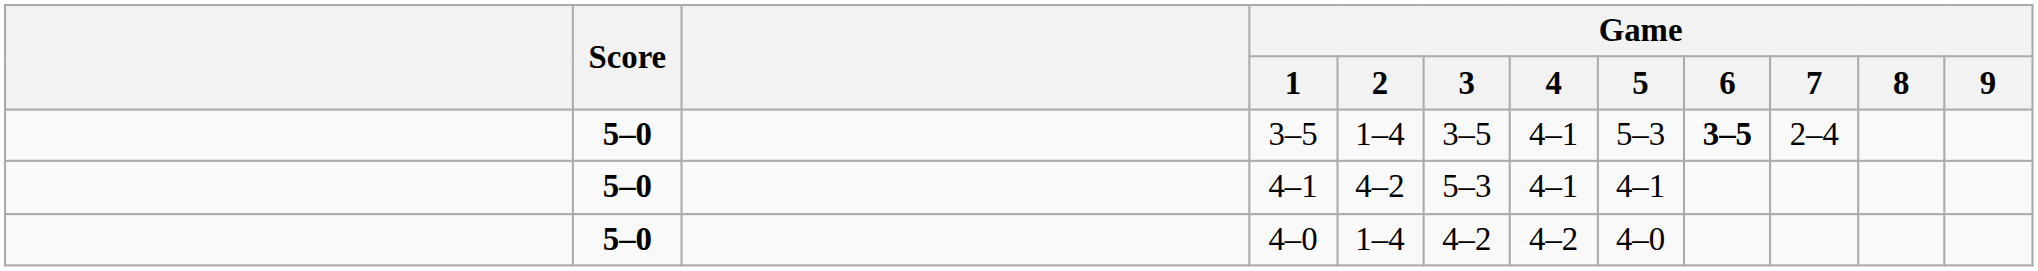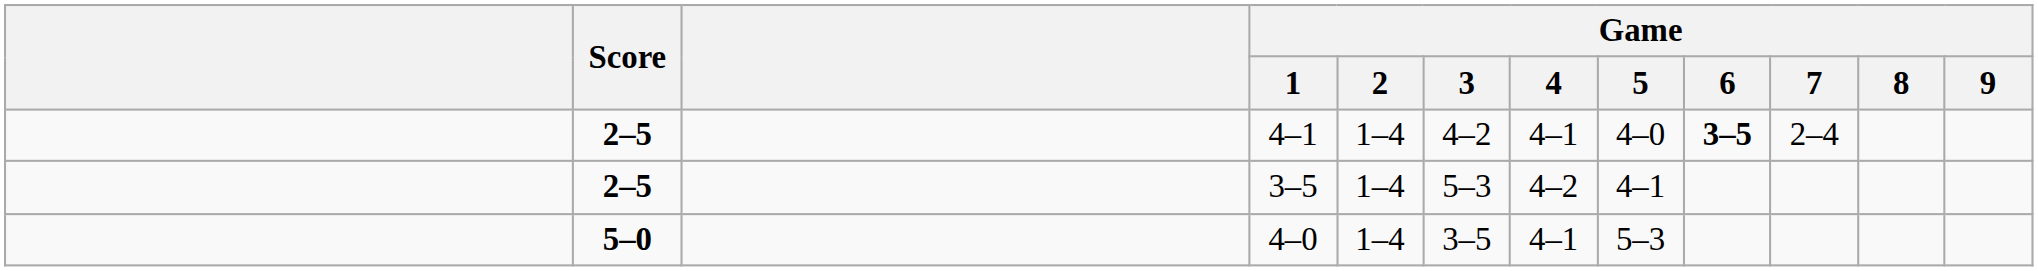row 3 | Score: 5–0 -> 2–5
row 3 | Game / 1: 3–5 -> 4–1
row 3 | Game / 3: 3–5 -> 4–2
row 3 | Game / 5: 5–3 -> 4–0
row 4 | Score: 5–0 -> 2–5
row 4 | Game / 1: 4–1 -> 3–5
row 4 | Game / 2: 4–2 -> 1–4
row 4 | Game / 4: 4–1 -> 4–2
row 5 | Game / 3: 4–2 -> 3–5
row 5 | Game / 4: 4–2 -> 4–1
row 5 | Game / 5: 4–0 -> 5–3
